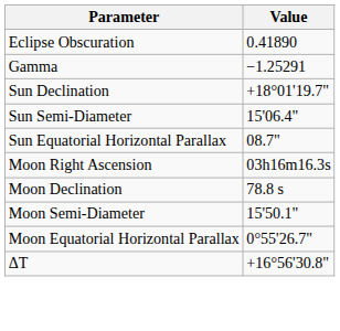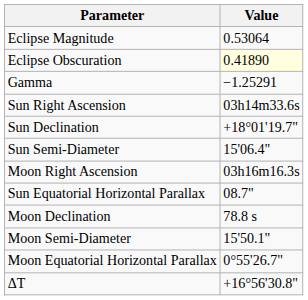+ row: Eclipse Magnitude | 0.53064
Eclipse Obscuration | Value: no background -> lightyellow background
+ row: Sun Right Ascension | 03h14m33.6s
rows swapped: Sun Equatorial Horizontal Parallax <-> Moon Right Ascension
